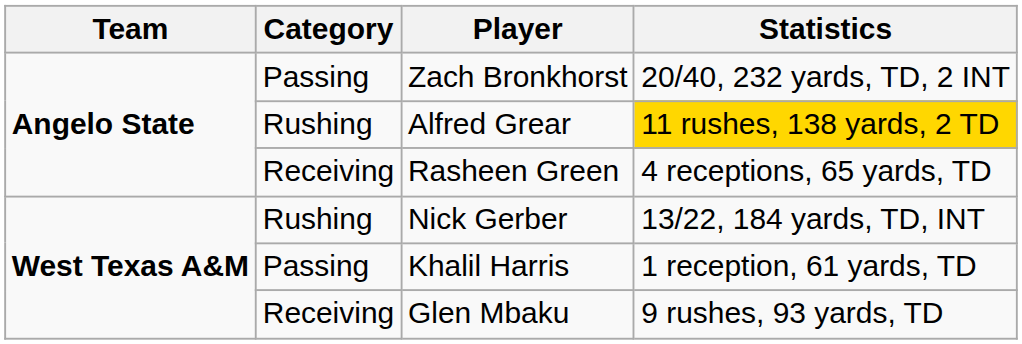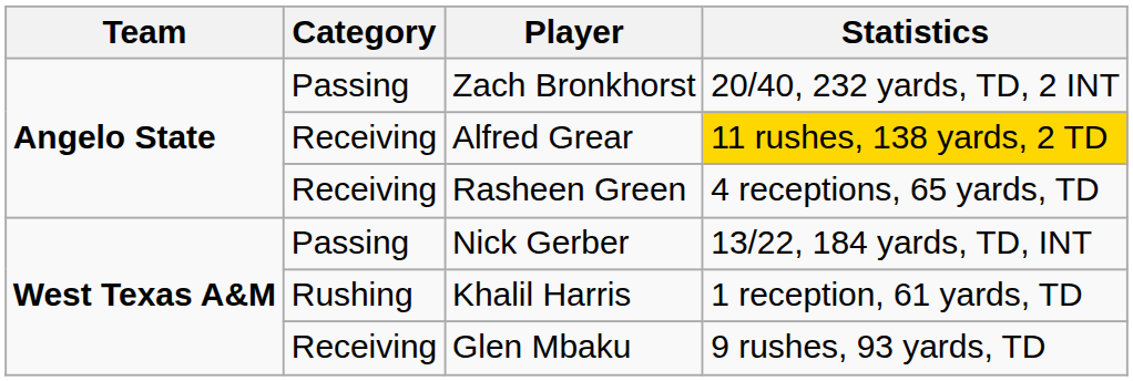Alfred Grear | Category: Rushing -> Receiving
Nick Gerber | Category: Rushing -> Passing
Khalil Harris | Category: Passing -> Rushing
